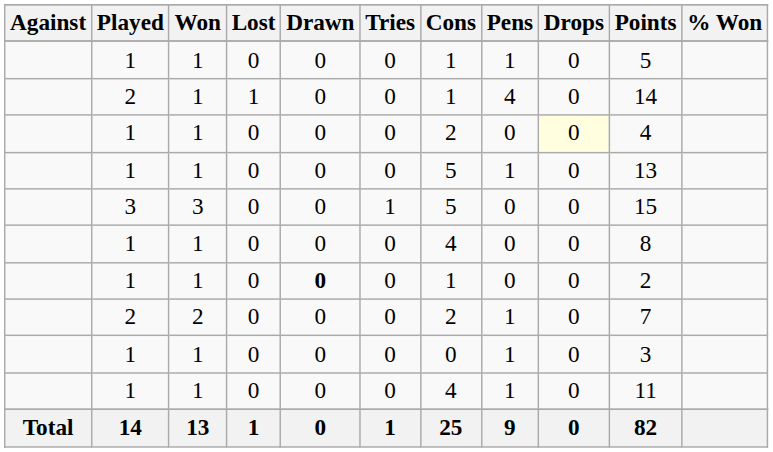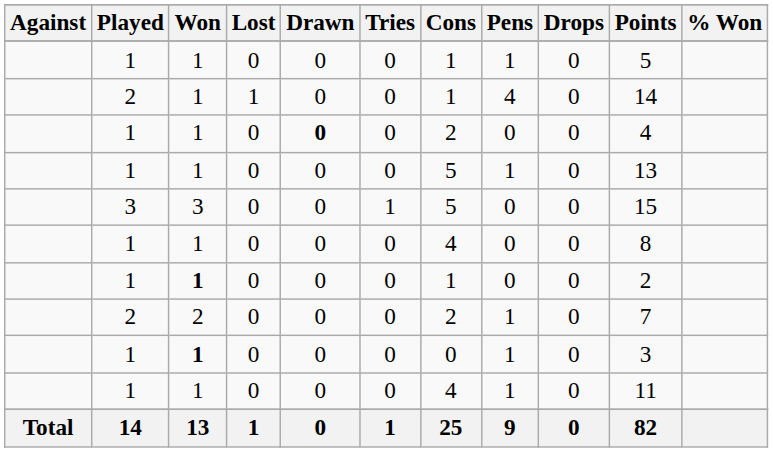row 4 | Drawn: normal -> bold
row 4 | Drops: lightyellow background -> no background
row 8 | Won: normal -> bold
row 8 | Drawn: bold -> normal
row 10 | Won: normal -> bold
